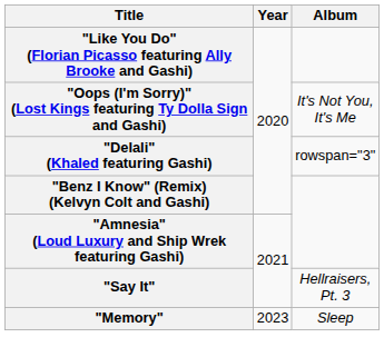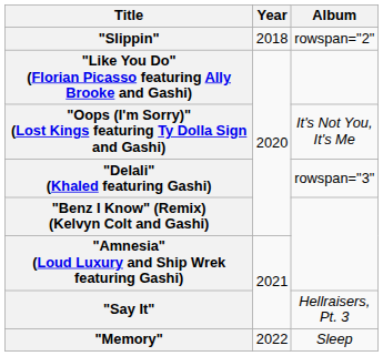+ row: "Slippin" | 2018 | rowspan="2"
"Memory" | Year: 2023 -> 2022
